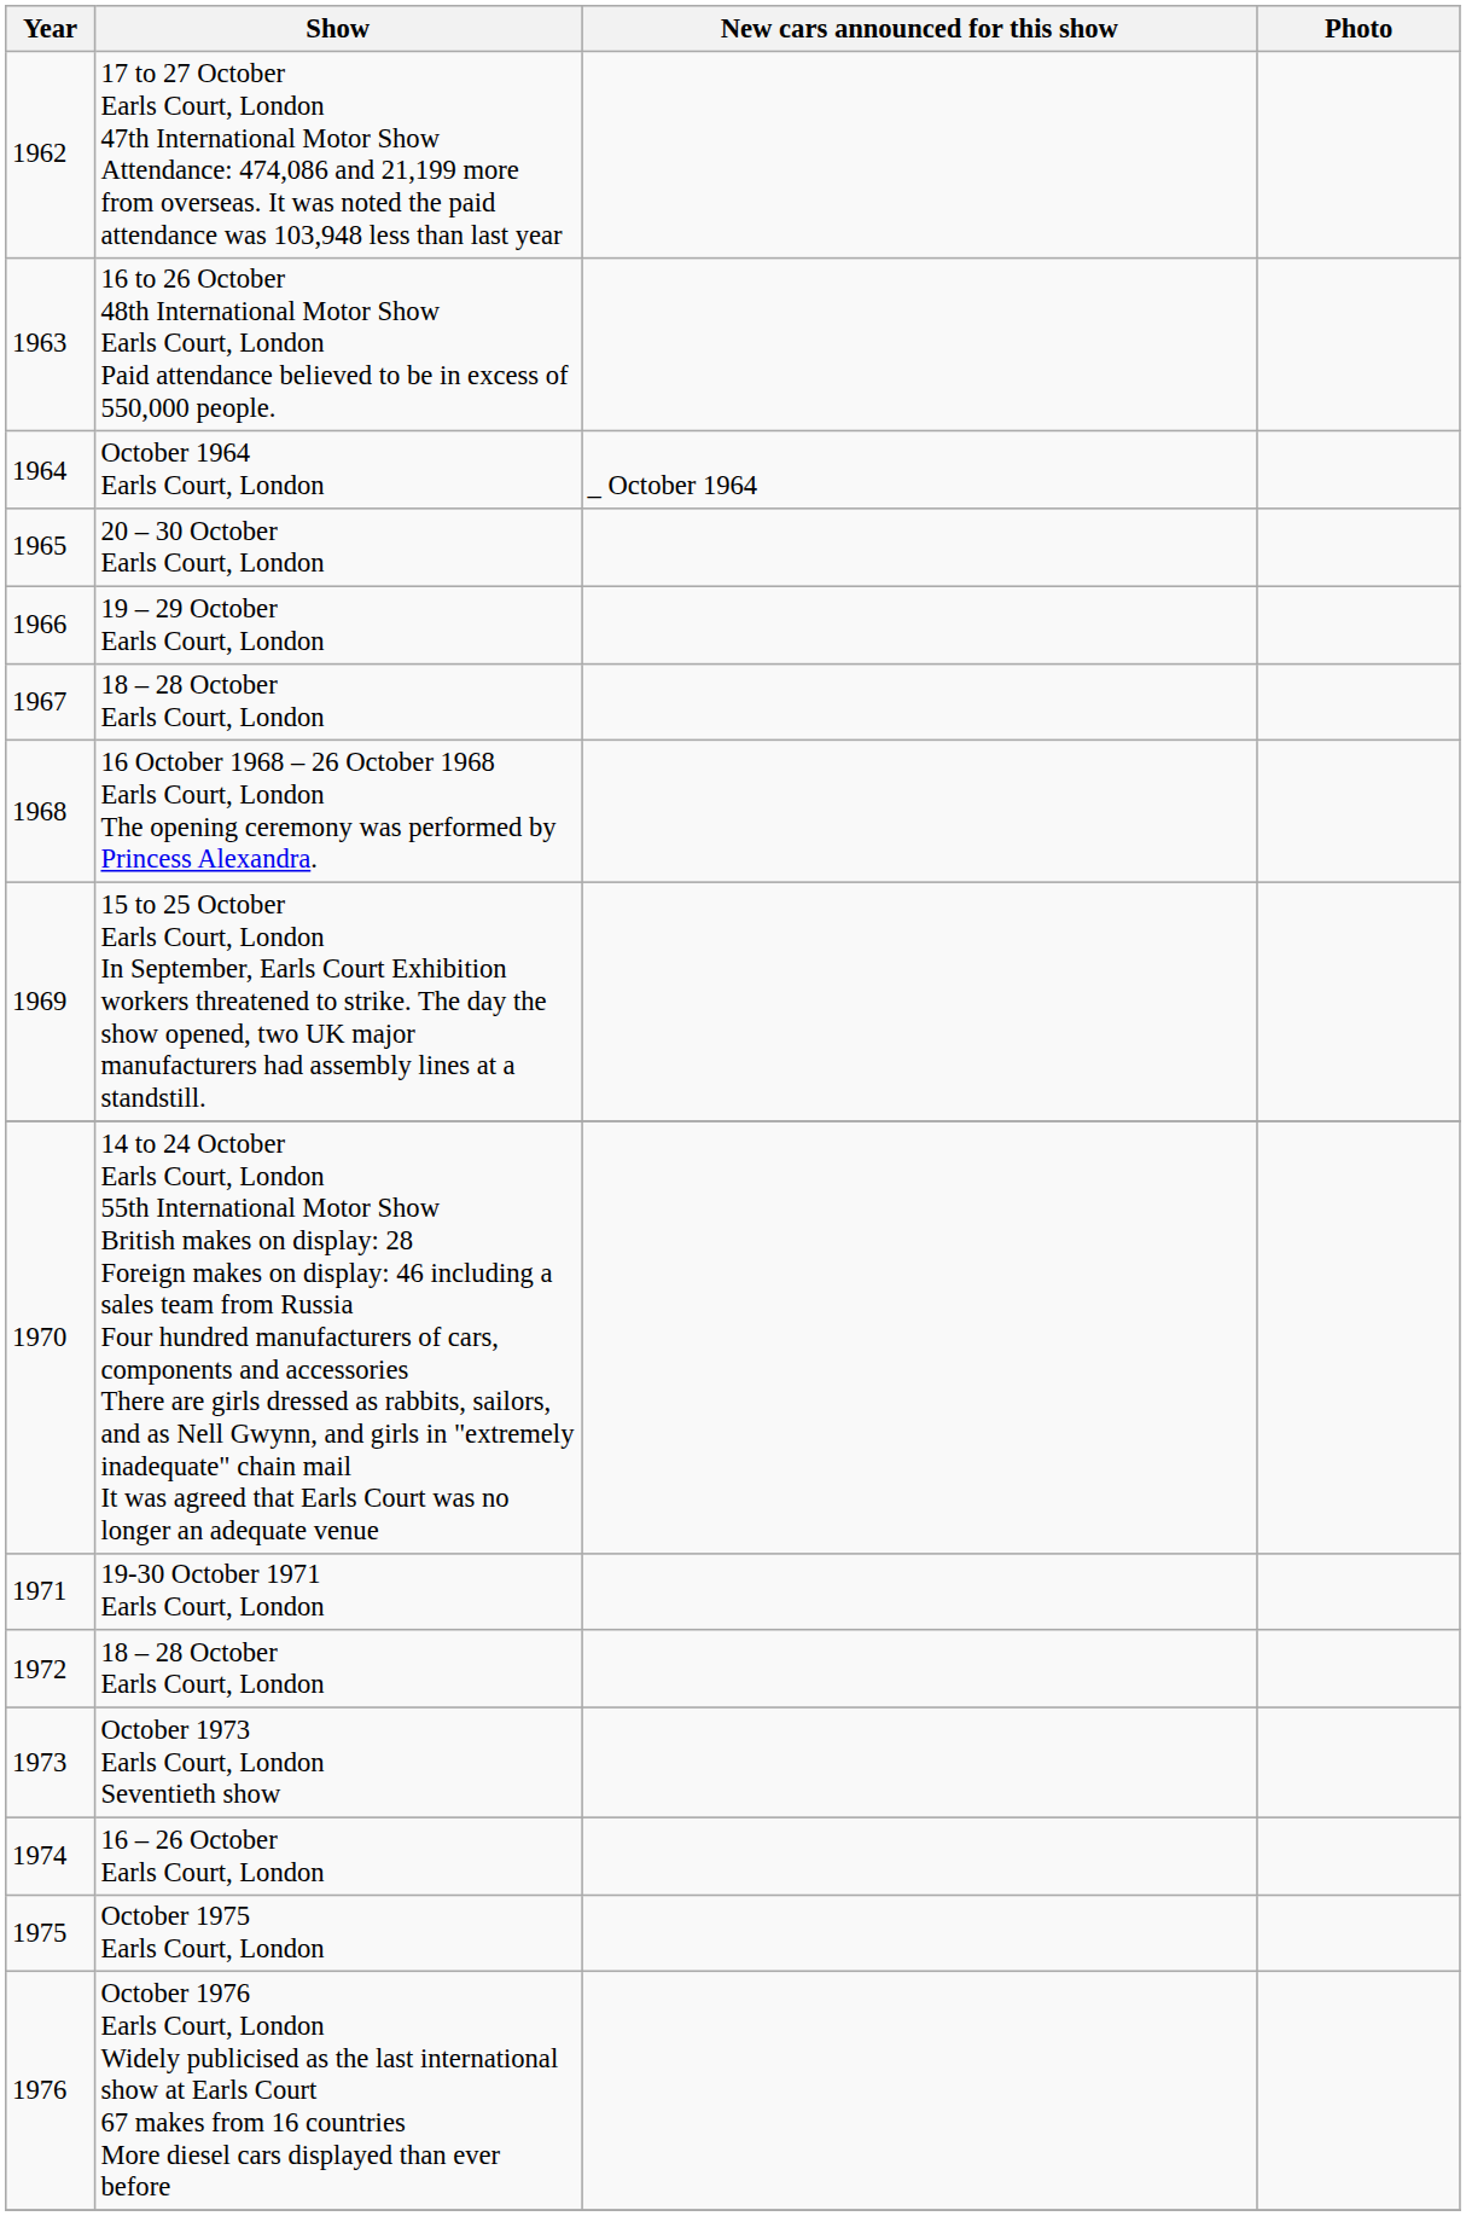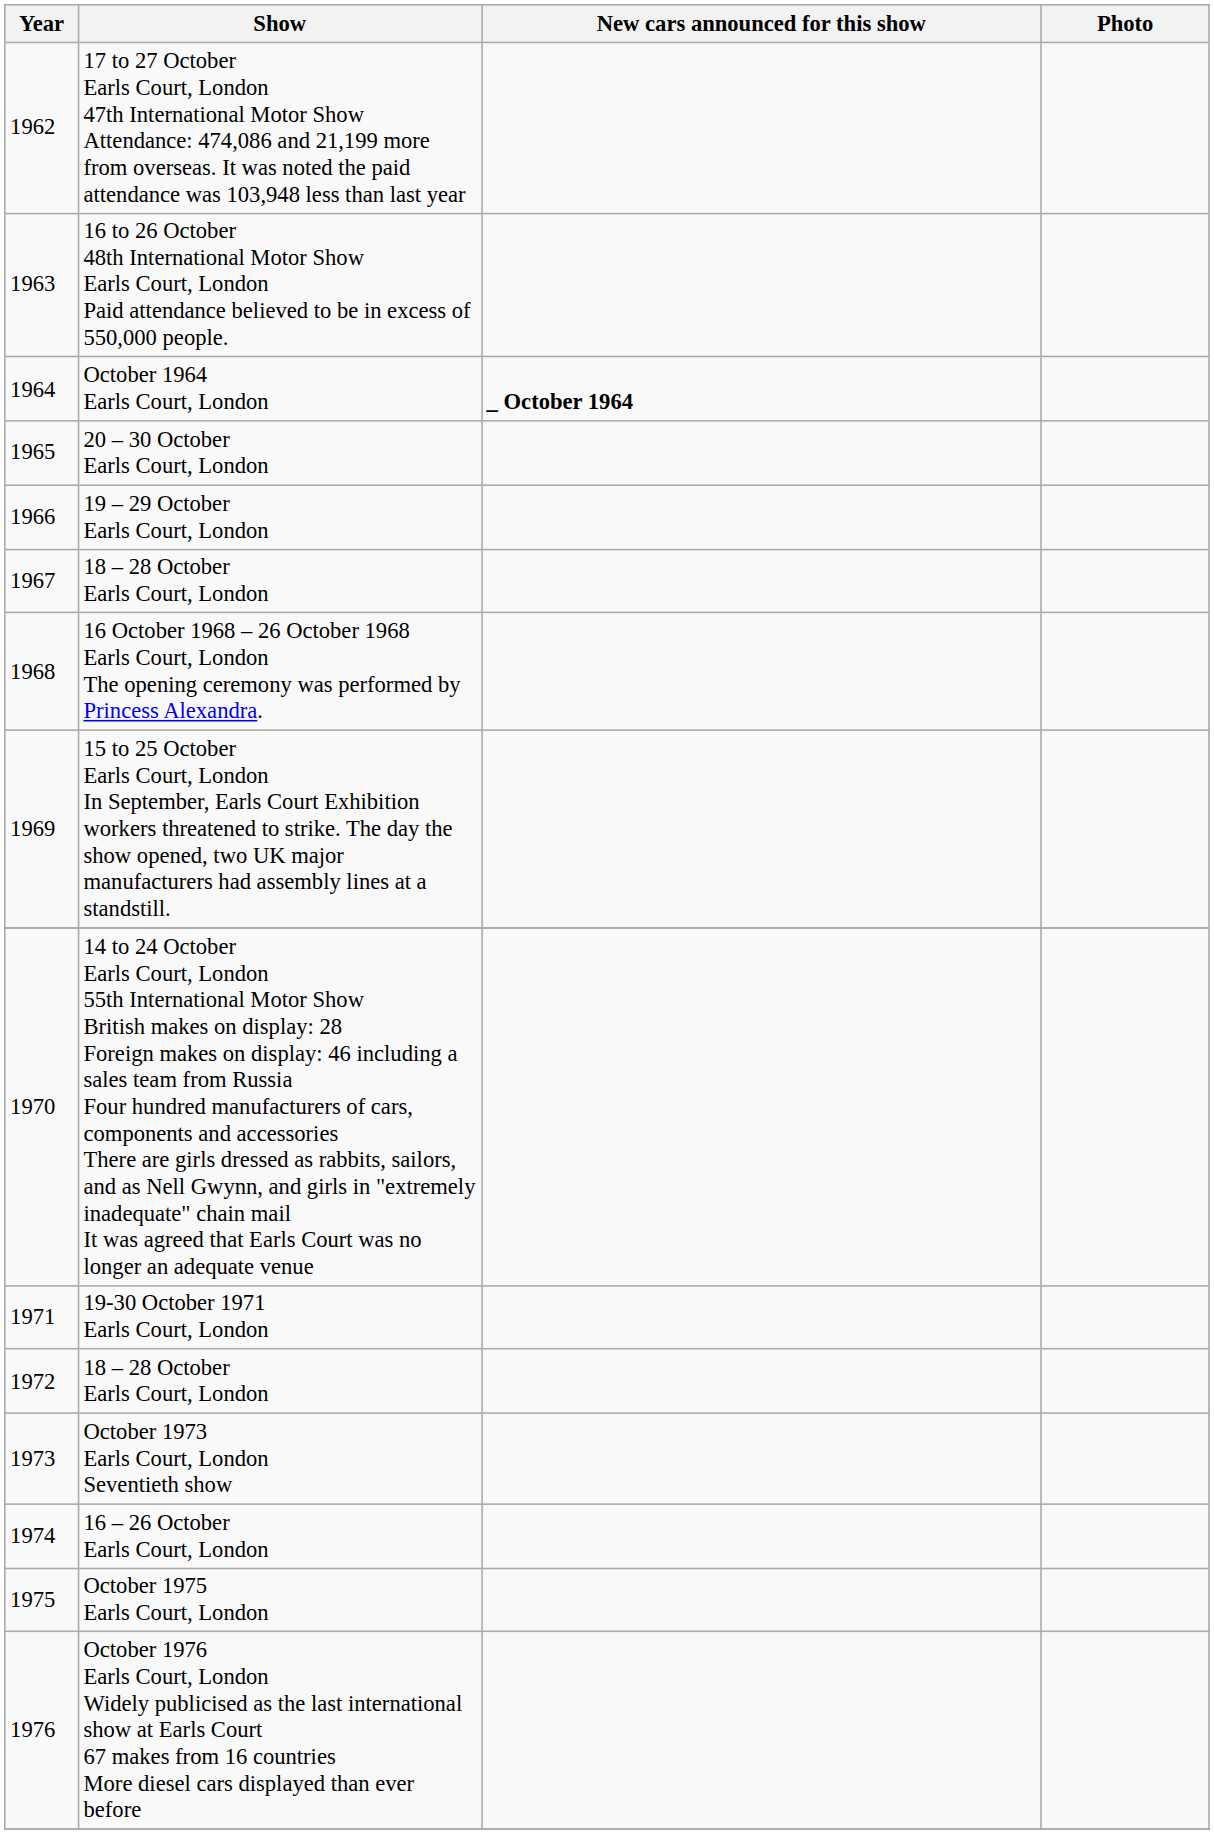October 1964 Earls Court, London | New cars announced for this show: normal -> bold
